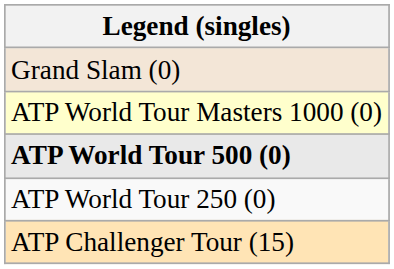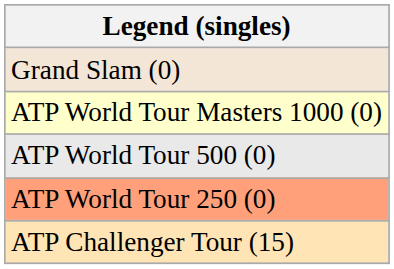row 4 | column 1: bold -> normal
row 5 | column 1: no background -> lightsalmon background
